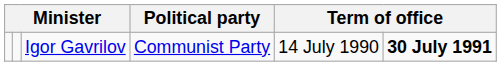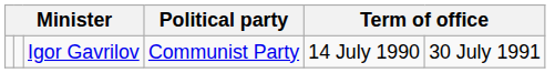Igor Gavrilov | column 6: bold -> normal
